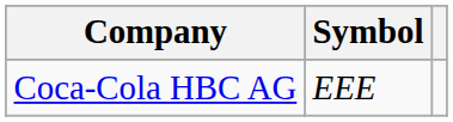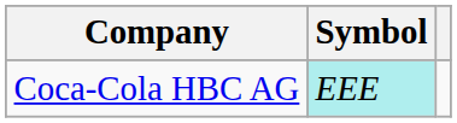Coca-Cola HBC AG | Symbol: no background -> paleturquoise background
